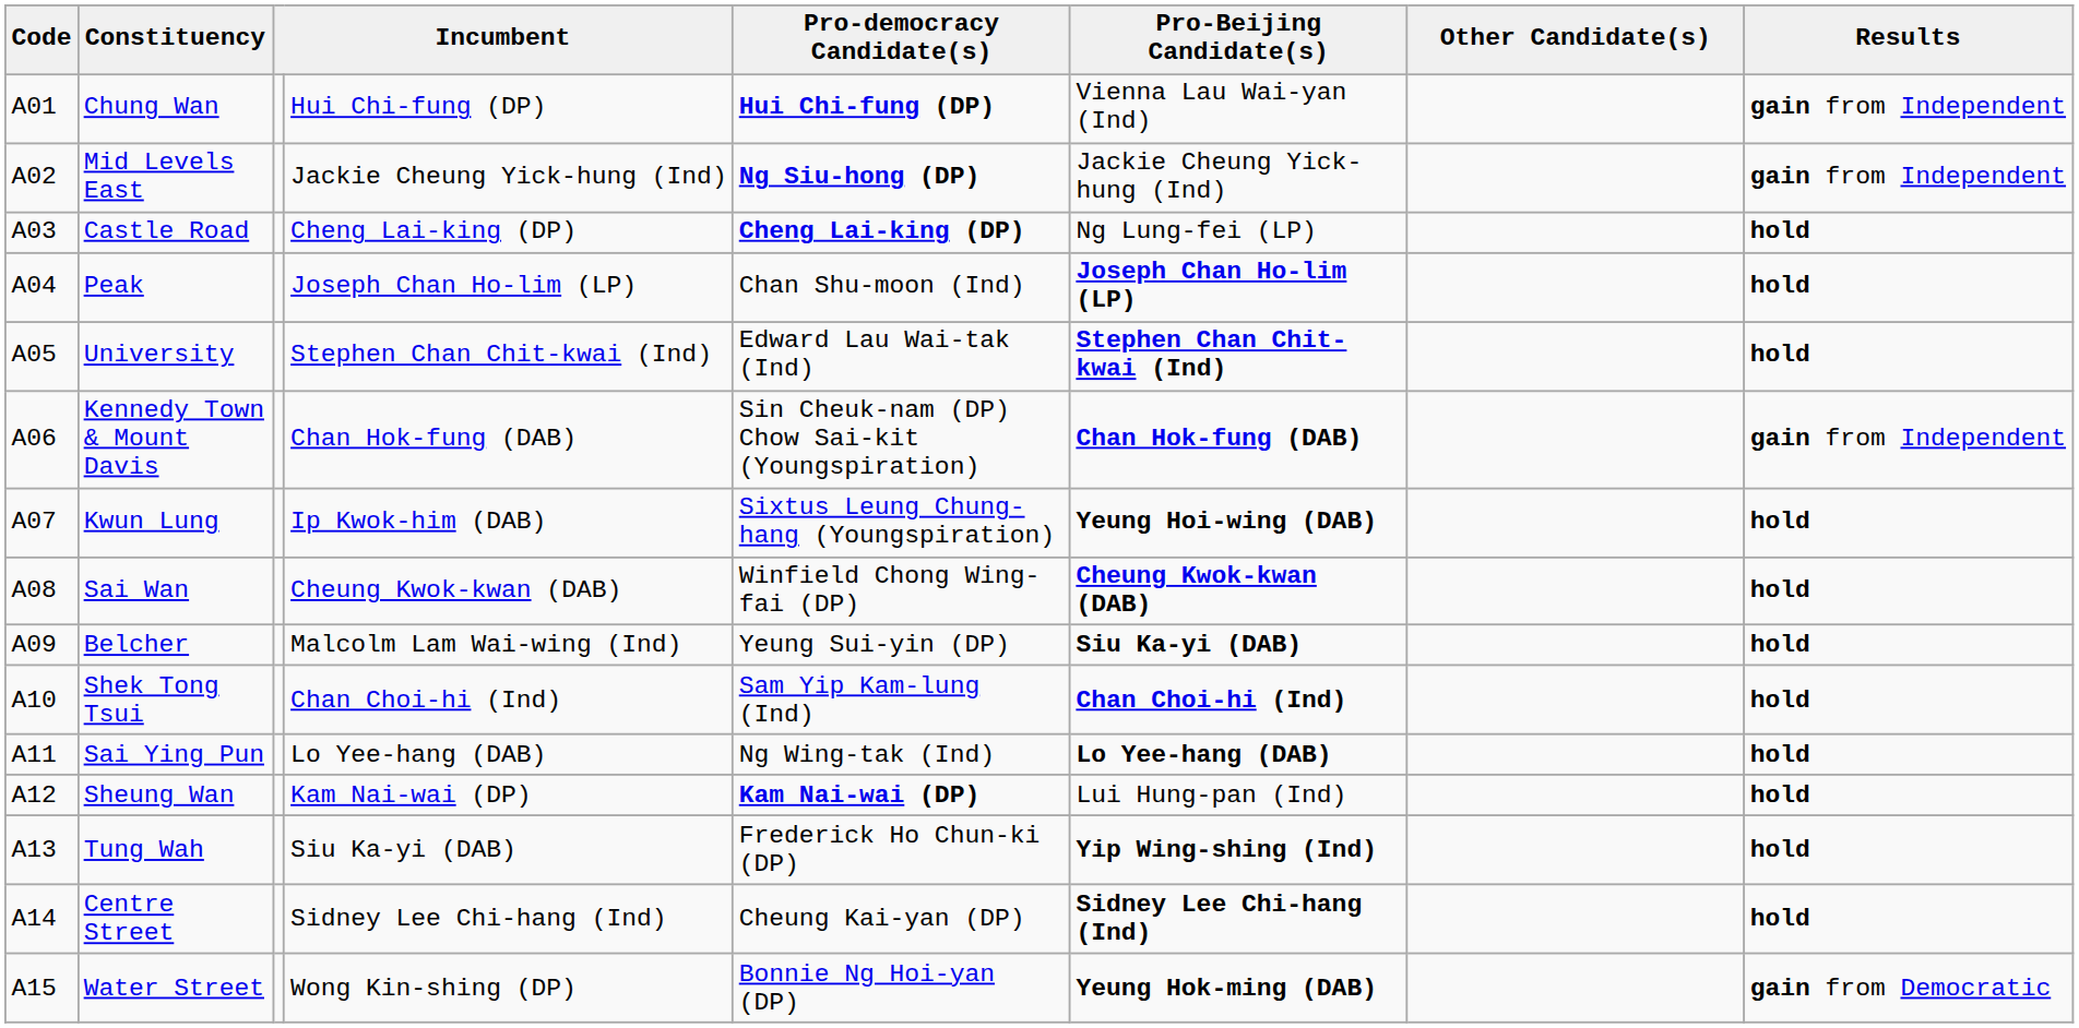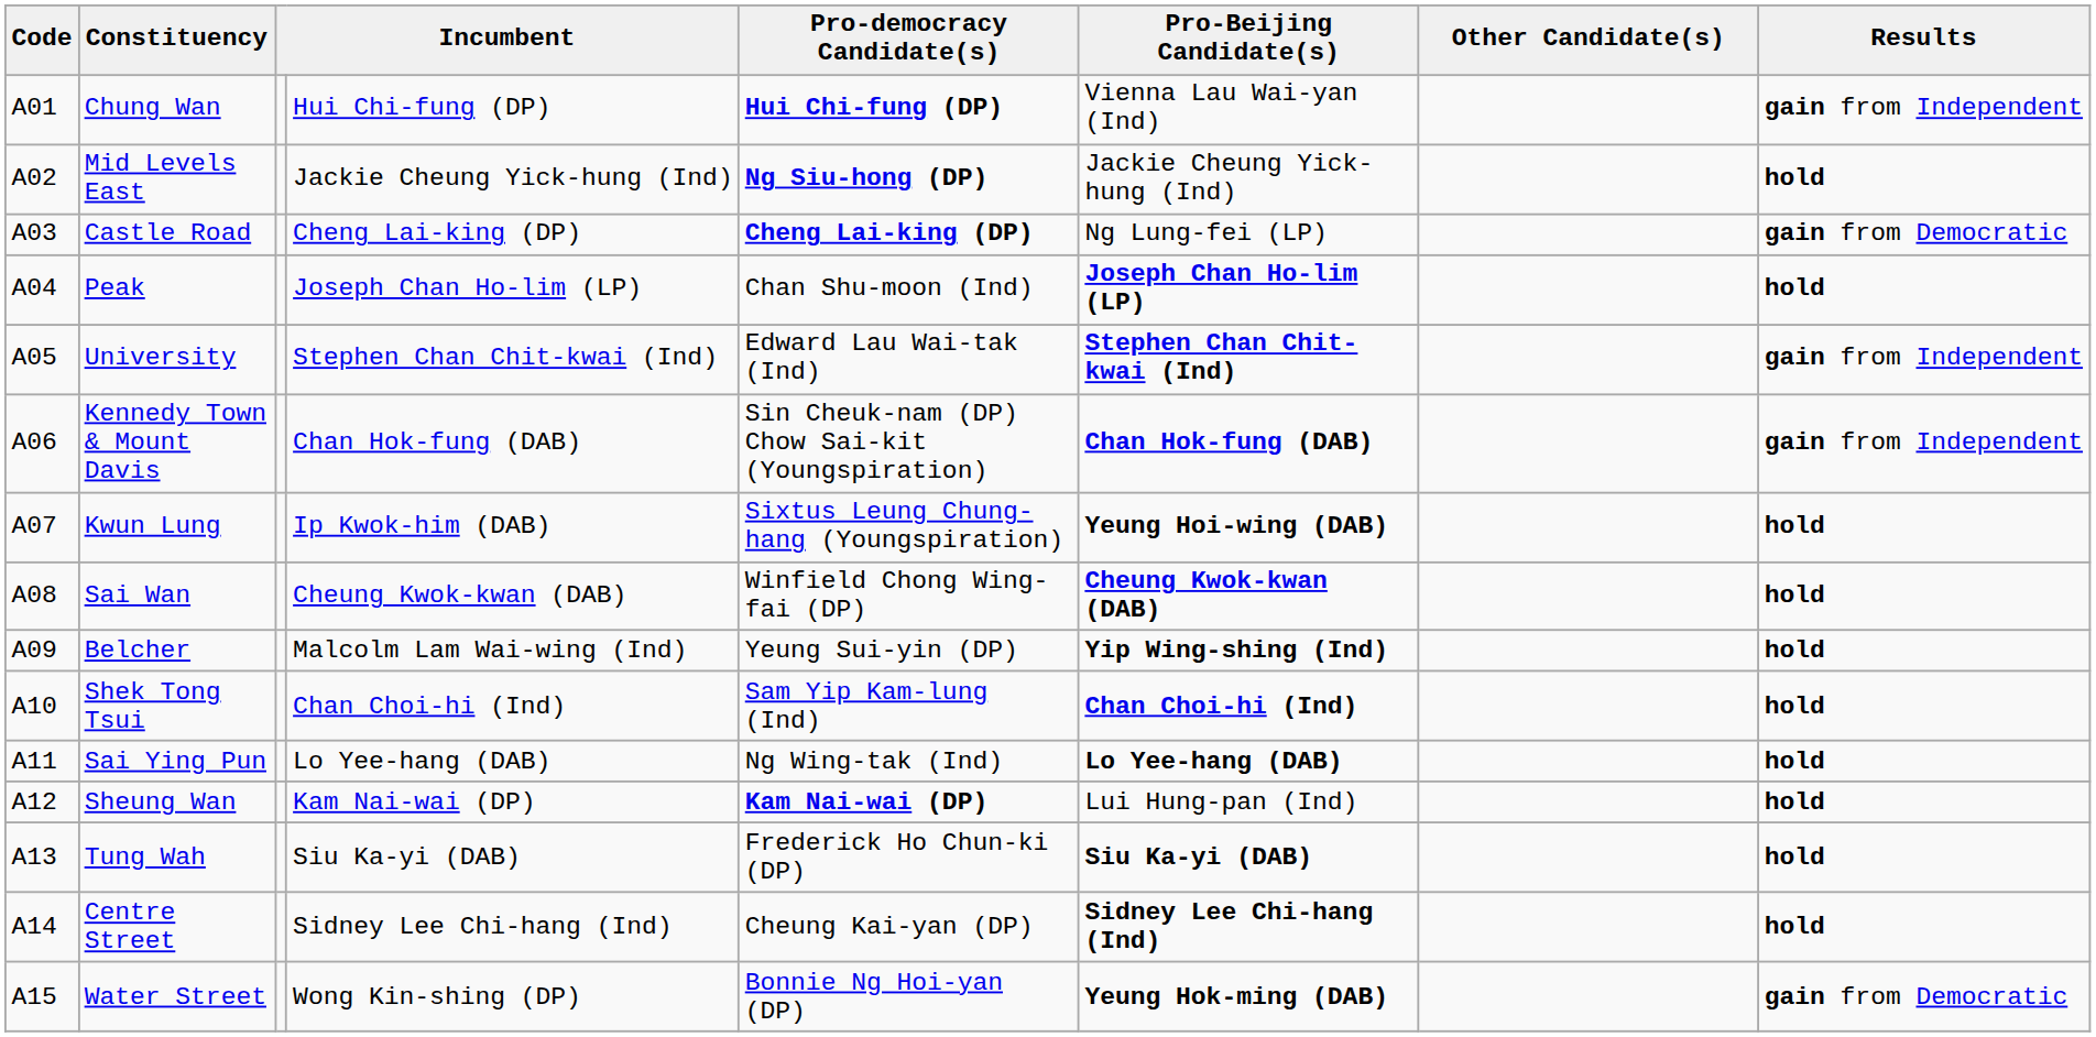Mid Levels East | column 8: gain from Independent -> hold
Castle Road | column 8: hold -> gain from Democratic
University | column 8: hold -> gain from Independent
Belcher | Pro-Beijing Candidate(s): Siu Ka-yi (DAB) -> Yip Wing-shing (Ind)
Tung Wah | Pro-Beijing Candidate(s): Yip Wing-shing (Ind) -> Siu Ka-yi (DAB)
